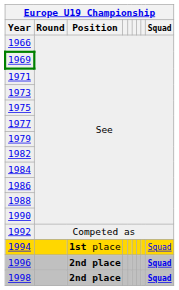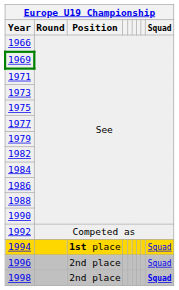1996 | Europe U19 Championship / Position: bold -> normal
1996 | Europe U19 Championship / Squad: bold -> normal
1998 | Europe U19 Championship / Position: bold -> normal
